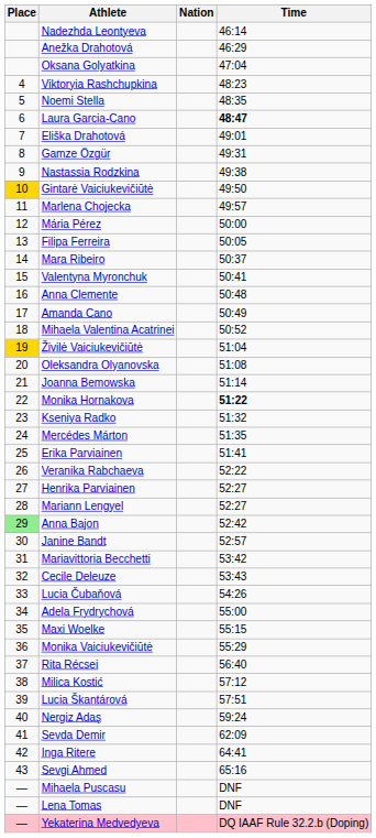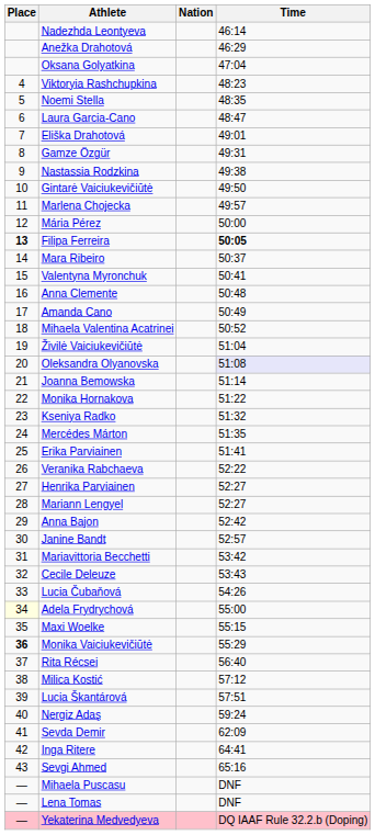Laura Garcia-Cano | Time: bold -> normal
Gintarė Vaiciukevičiūtė | Place: gold background -> no background
Filipa Ferreira | Place: normal -> bold
Filipa Ferreira | Time: normal -> bold
Živilė Vaiciukevičiūtė | Place: gold background -> no background
Oleksandra Olyanovska | Time: no background -> lavender background
Monika Hornakova | Time: bold -> normal
Anna Bajon | Place: lightgreen background -> no background
Adela Frydrychová | Place: no background -> lightyellow background
Monika Vaiciukevičiūtė | Place: normal -> bold
